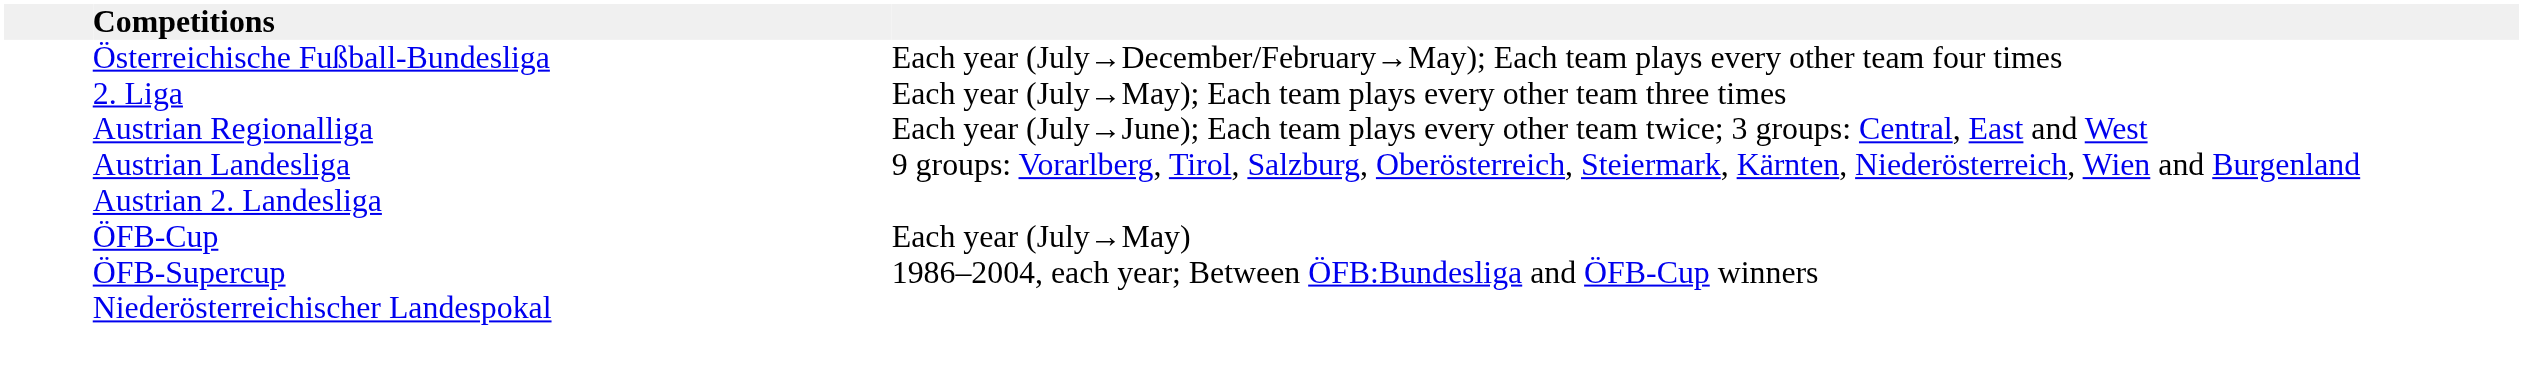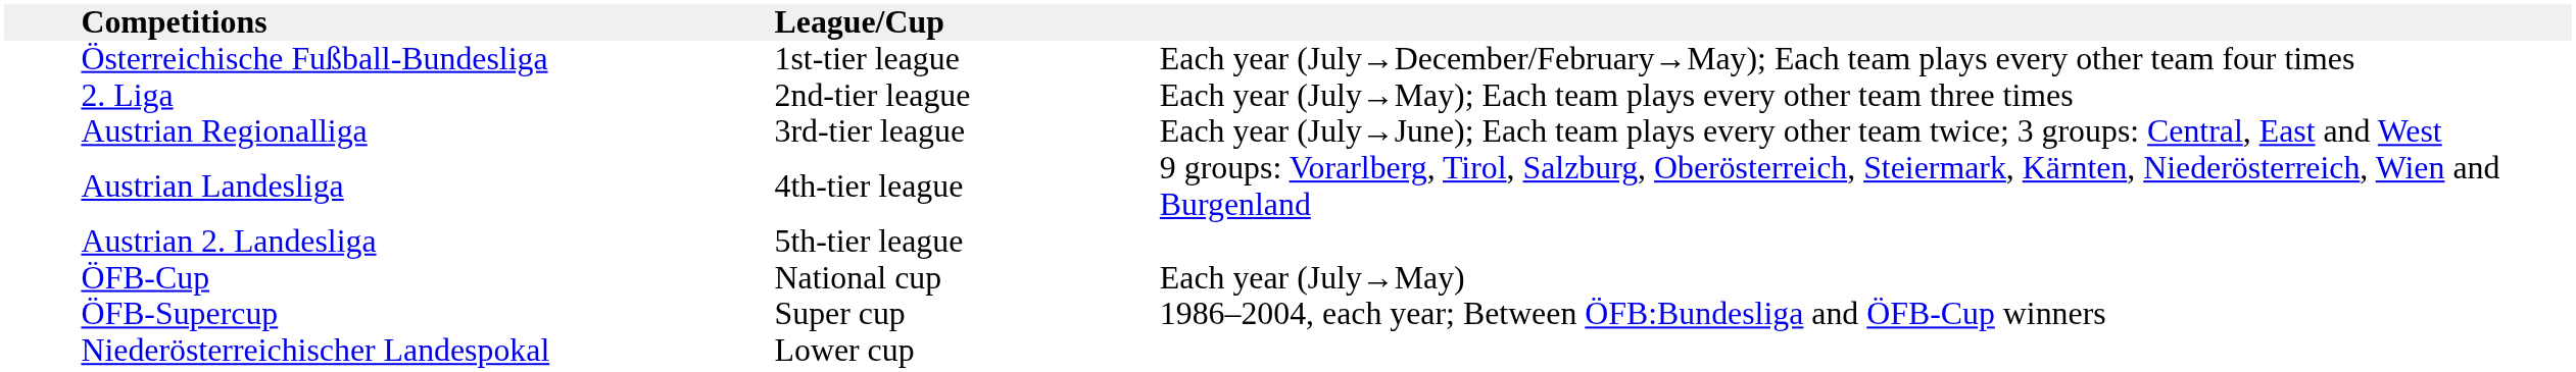+ column: League/Cup | 1st-tier league | 2nd-tier league | 3rd-tier league | 4th-tier league | 5th-tier league | National cup | Super cup | Lower cup
